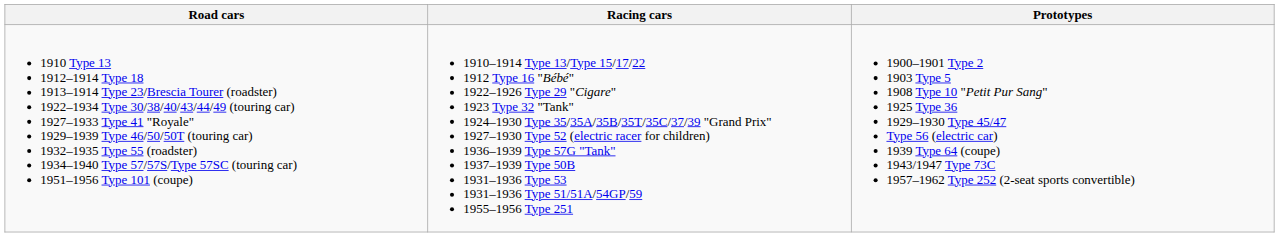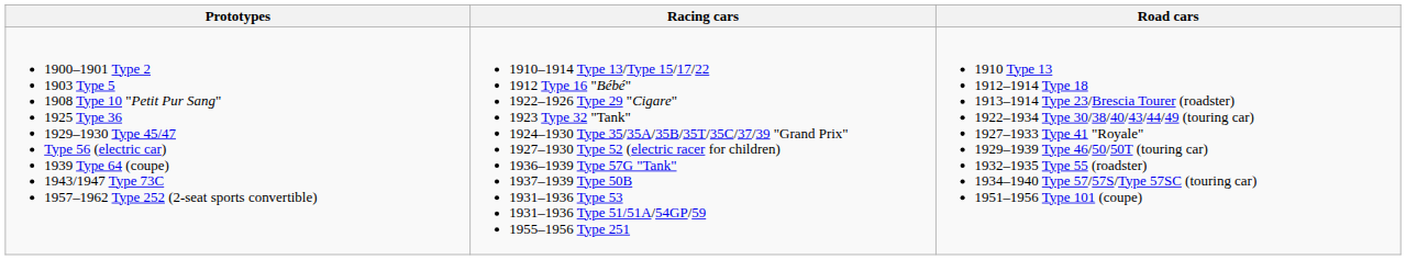columns swapped: Prototypes <-> Road cars
